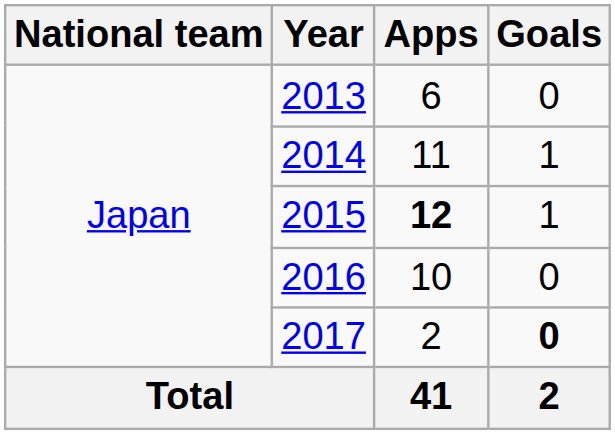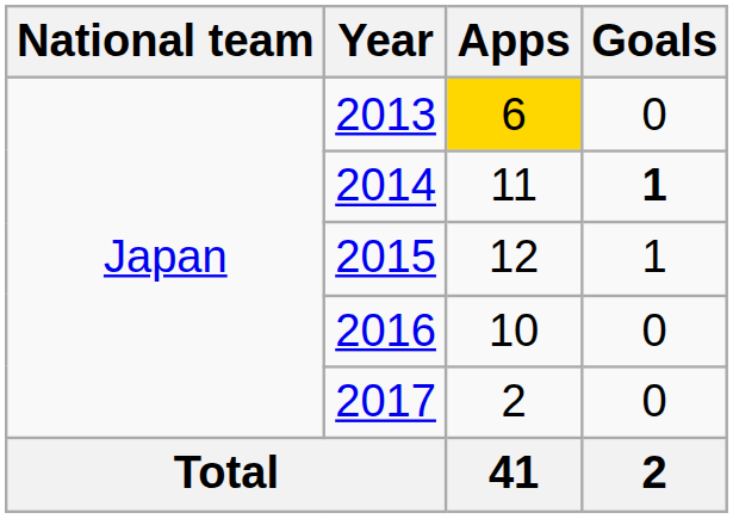2013 | Apps: no background -> gold background
2014 | Goals: normal -> bold
2015 | Apps: bold -> normal
2017 | Goals: bold -> normal
